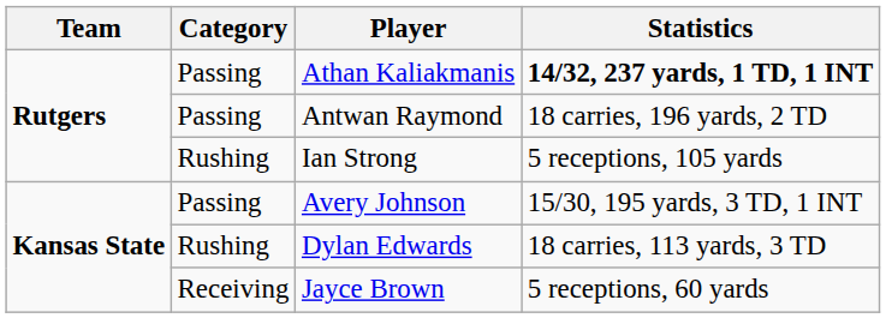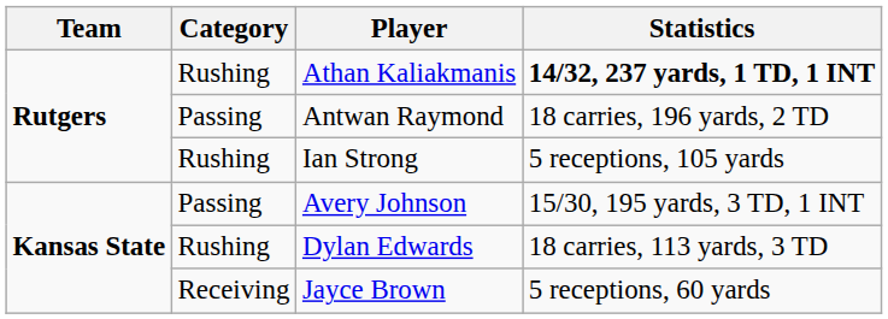Athan Kaliakmanis | Category: Passing -> Rushing
